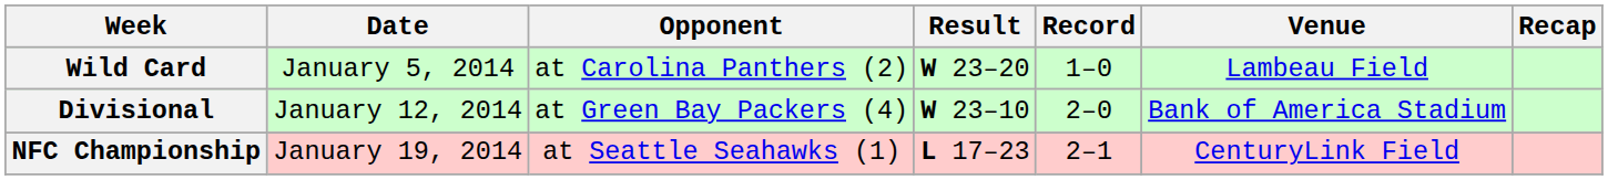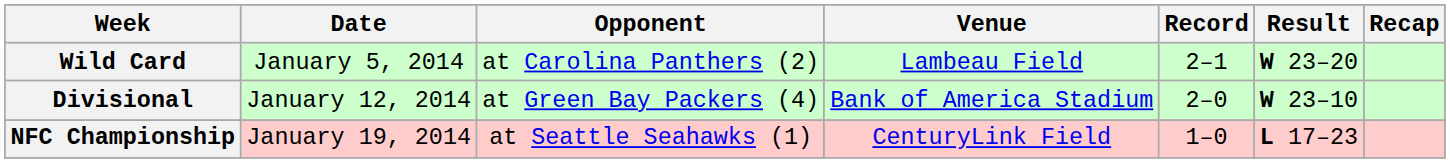columns swapped: Result <-> Venue
Wild Card | Record: 1–0 -> 2–1
NFC Championship | Record: 2–1 -> 1–0
